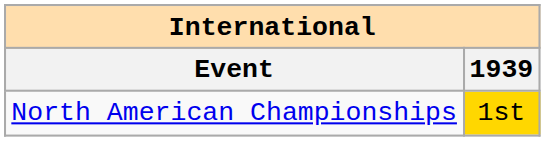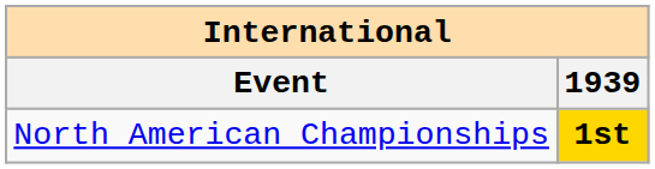North American Championships | 1939: normal -> bold
